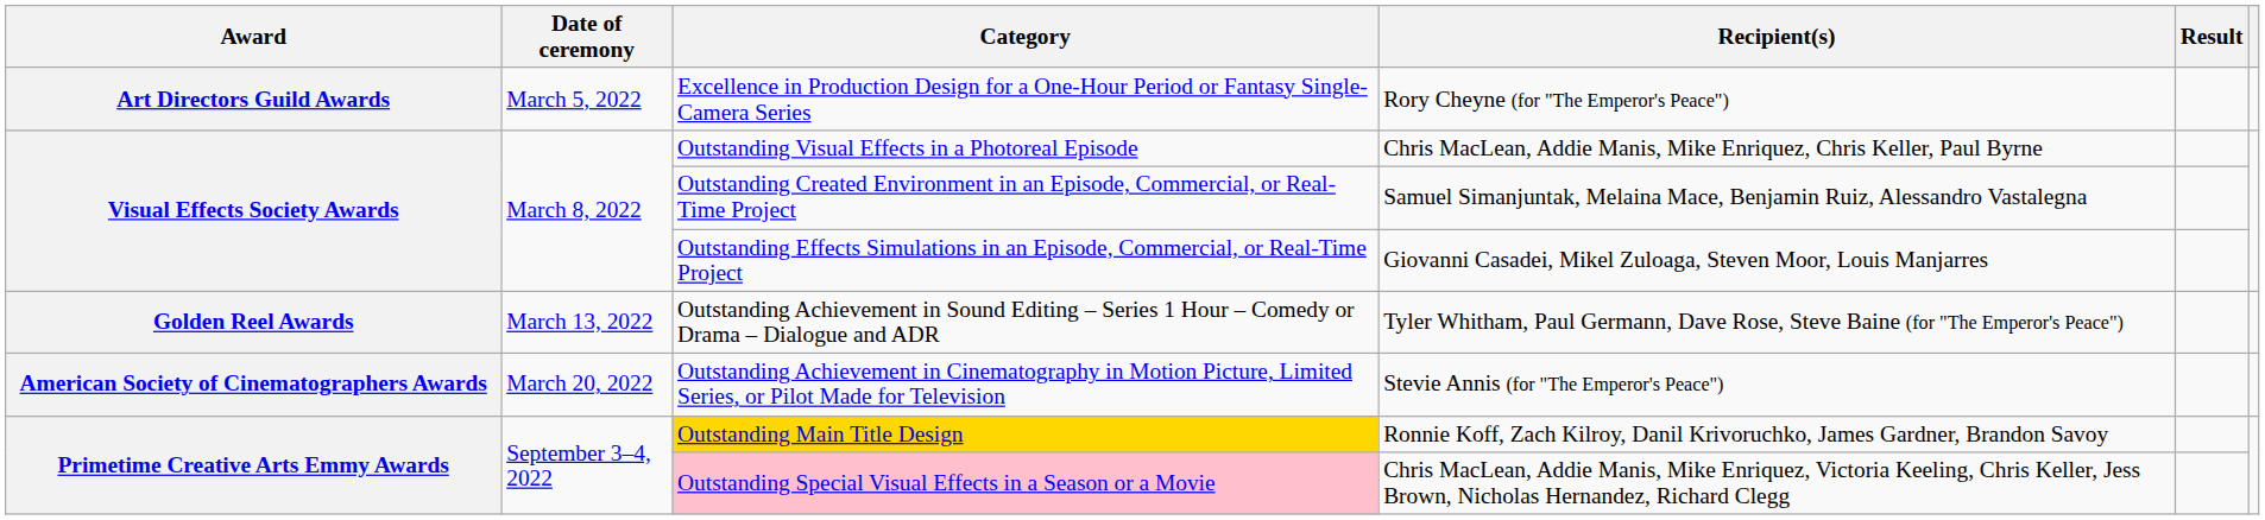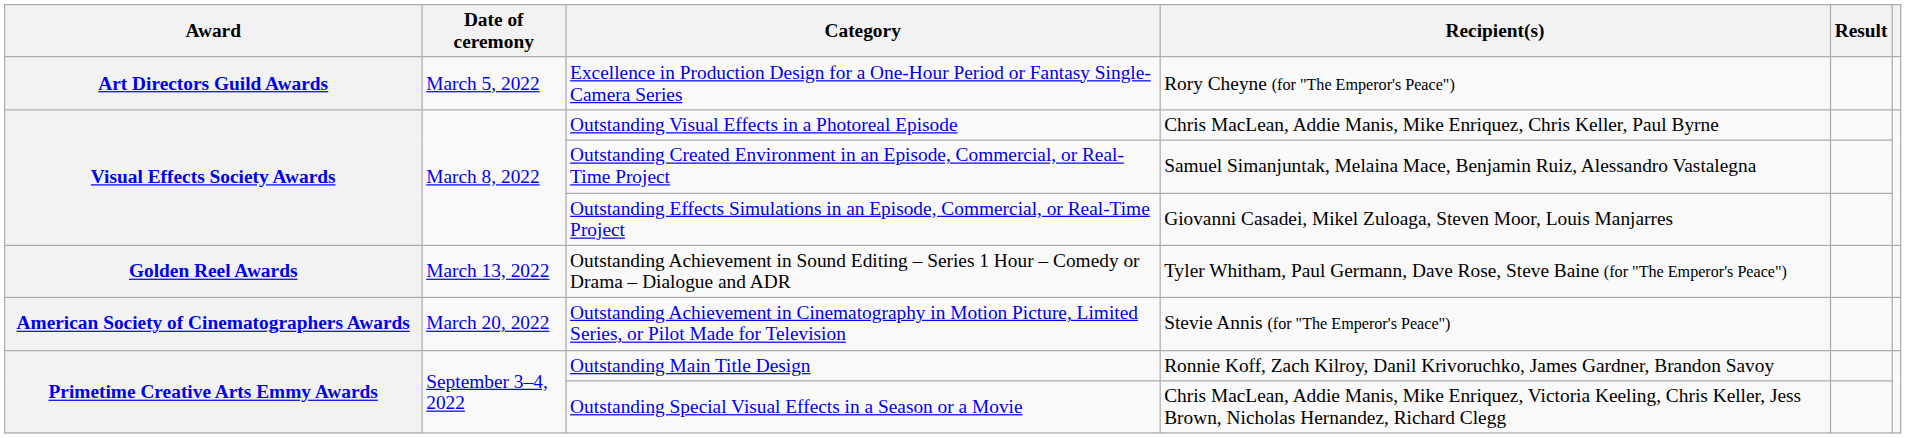Outstanding Main Title Design | Category: gold background -> no background
Outstanding Special Visual Effects in a Season or a Movie | Category: pink background -> no background
